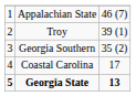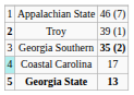Troy | column 1: normal -> bold
Georgia Southern | column 3: normal -> bold
Coastal Carolina | column 1: no background -> paleturquoise background
